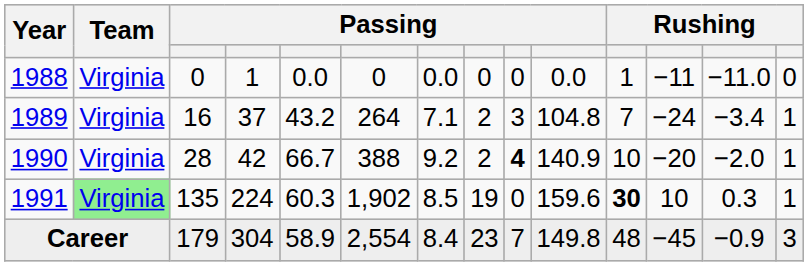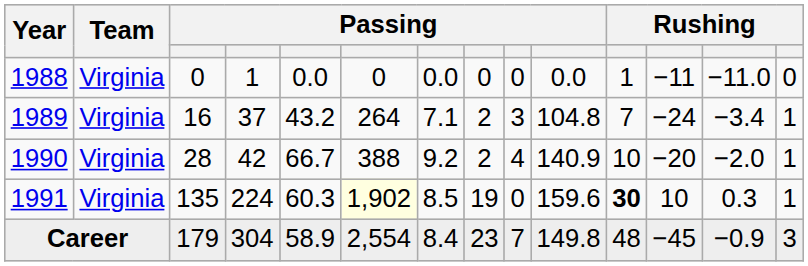1990 | column 9: bold -> normal
1991 | Team: lightgreen background -> no background
1991 | column 6: no background -> lightyellow background
